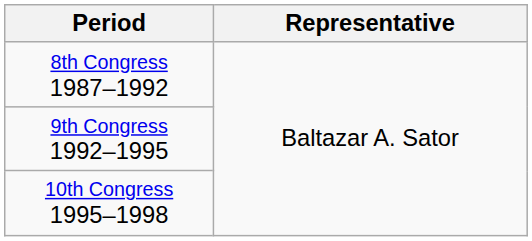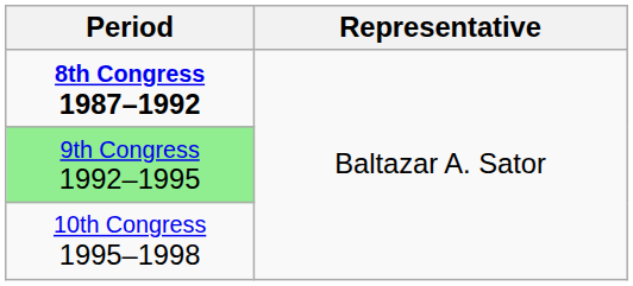8th Congress 1987–1992 | Period: normal -> bold
9th Congress 1992–1995 | Period: no background -> lightgreen background
